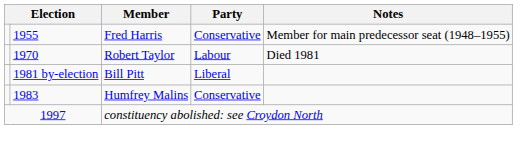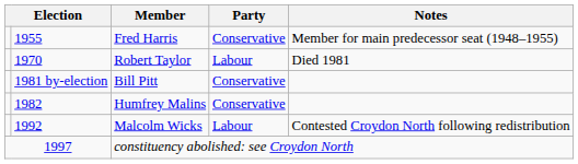Bill Pitt | Party: Liberal -> Conservative
Humfrey Malins | column 2: 1983 -> 1982
+ row: 1992 | Malcolm Wicks | Labour | Contested Croydon North following redistribution
